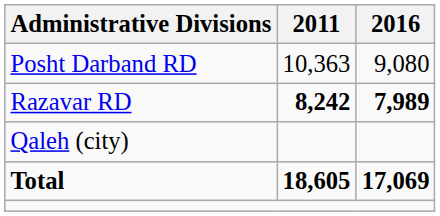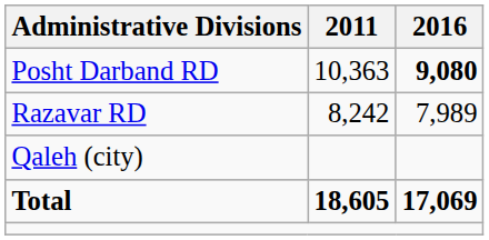Posht Darband RD | 2016: normal -> bold
Razavar RD | 2011: bold -> normal
Razavar RD | 2016: bold -> normal
